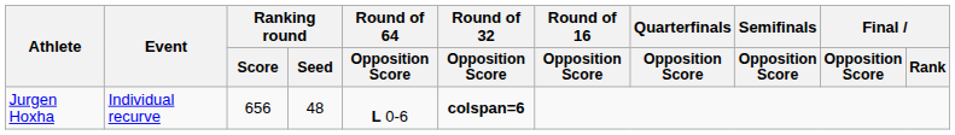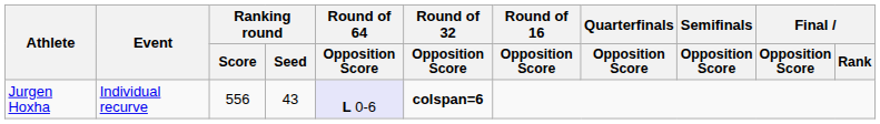Jurgen Hoxha | Ranking round / Score: 656 -> 556
Jurgen Hoxha | Ranking round / Seed: 48 -> 43
Jurgen Hoxha | Round of 64 / Opposition Score: no background -> lavender background
